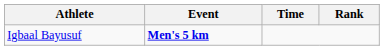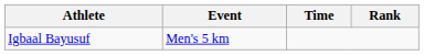Igbaal Bayusuf | Event: bold -> normal
